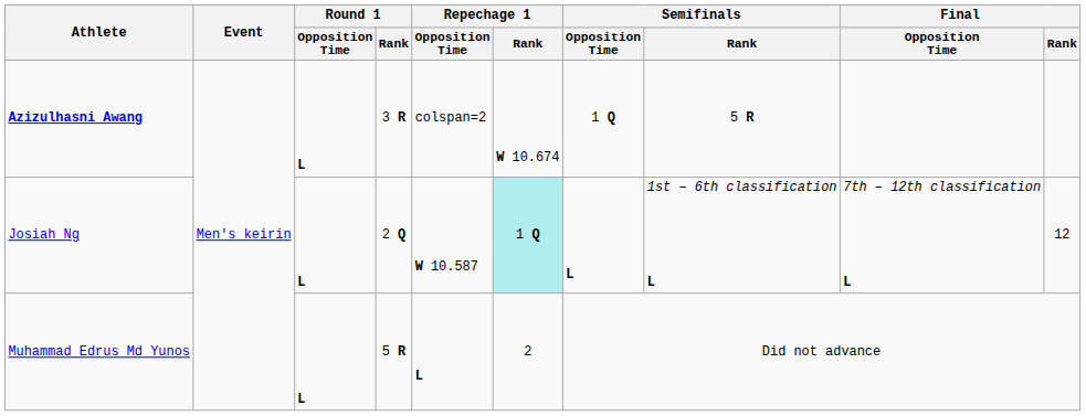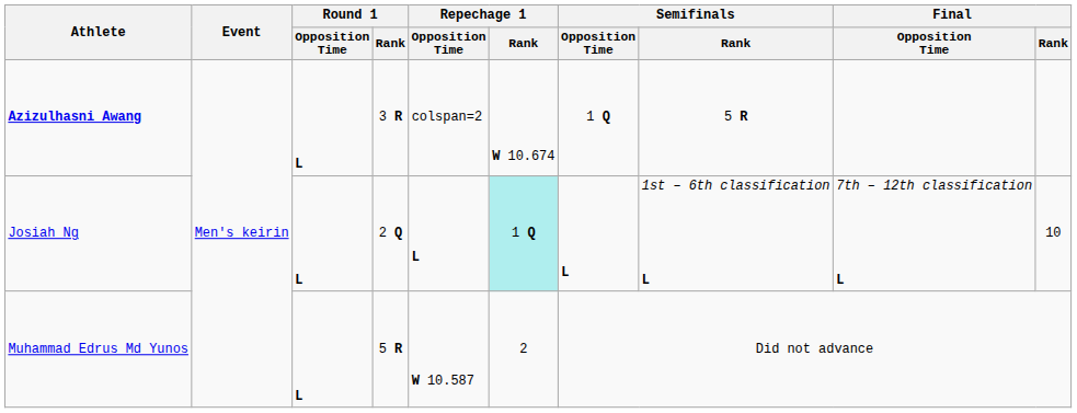Josiah Ng | Repechage 1 / Opposition Time: W 10.587 -> L
Josiah Ng | Final / Rank: 12 -> 10
Muhammad Edrus Md Yunos | Repechage 1 / Opposition Time: L -> W 10.587
